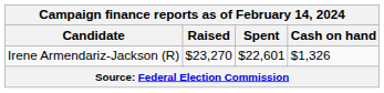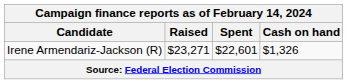Irene Armendariz-Jackson (R) | Raised: $23,270 -> $23,271
